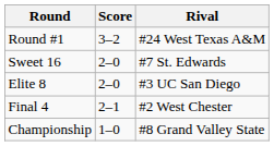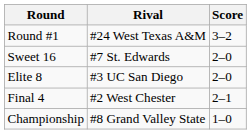columns swapped: Rival <-> Score
